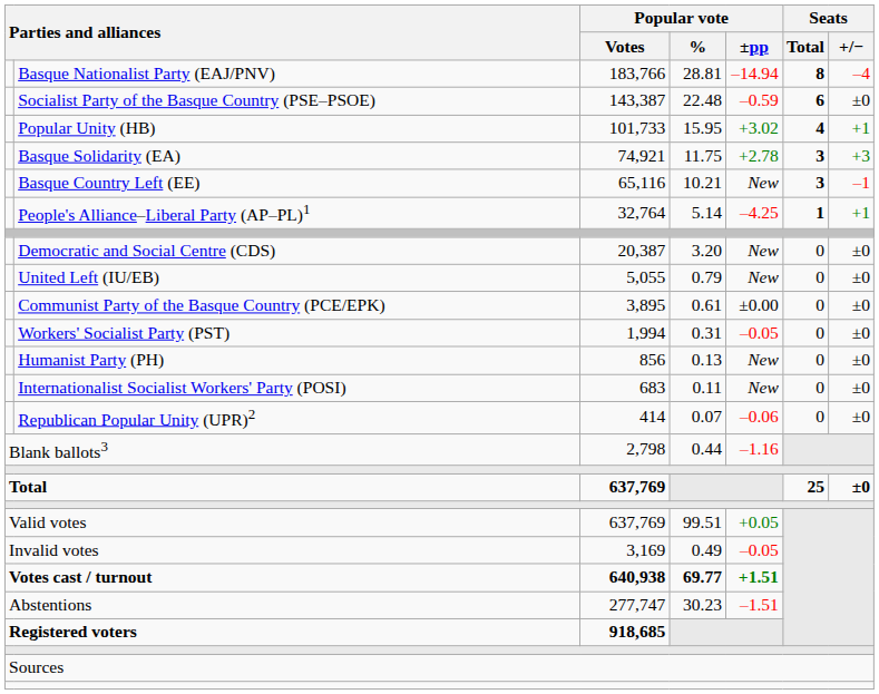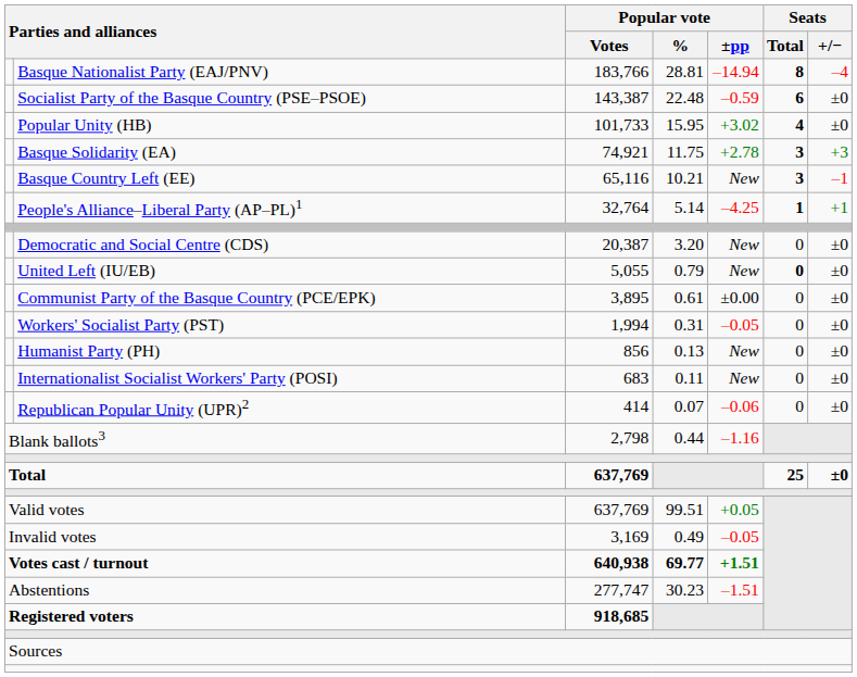Popular Unity (HB) | Seats / +/−: +1 -> ±0
United Left (IU/EB) | Seats / Total: normal -> bold
